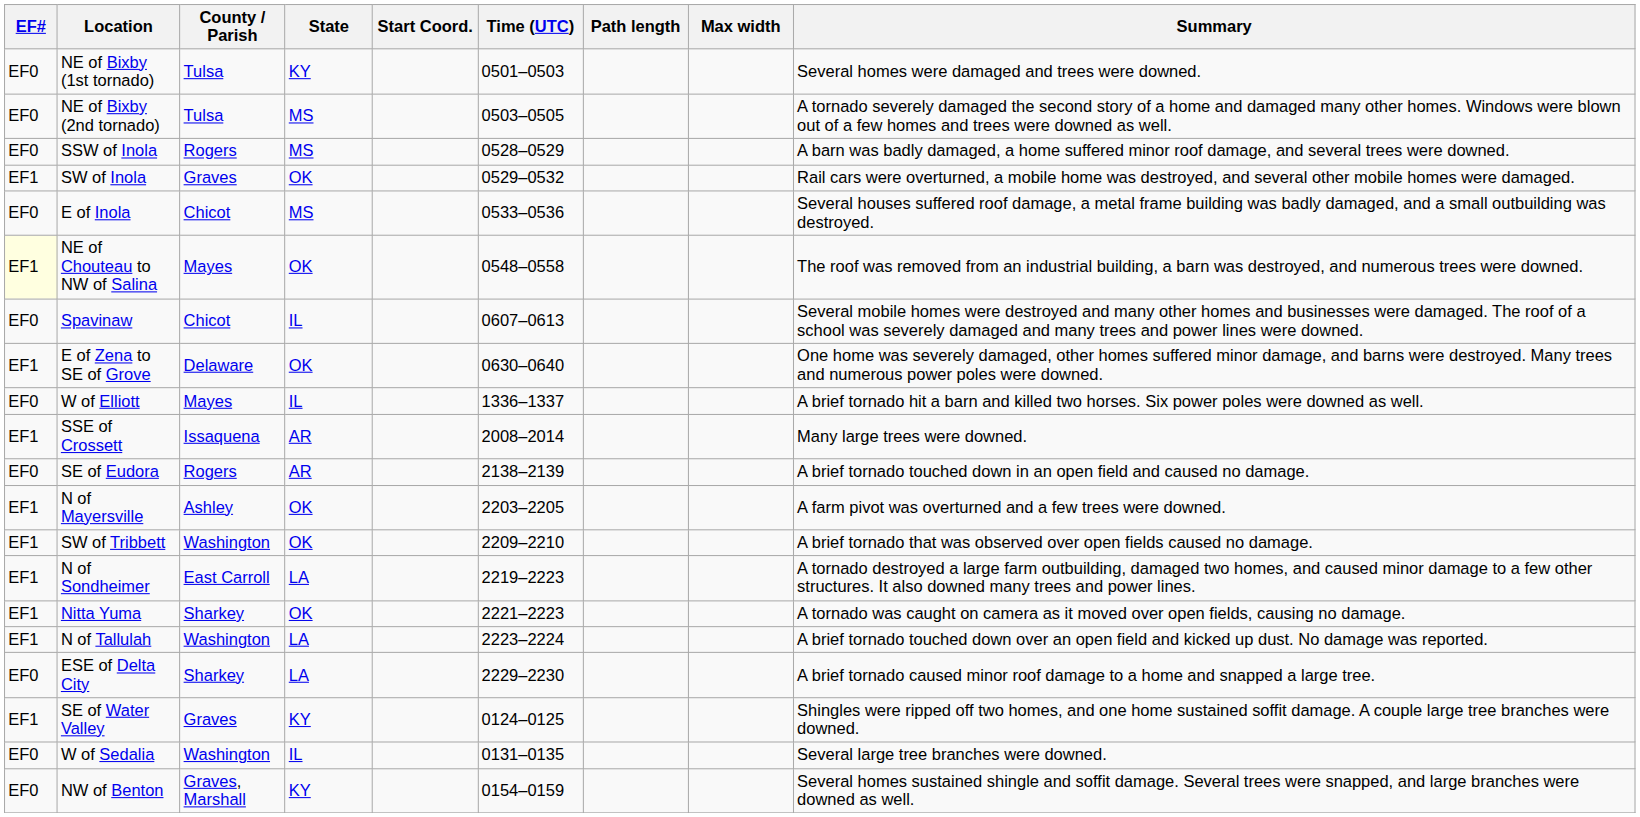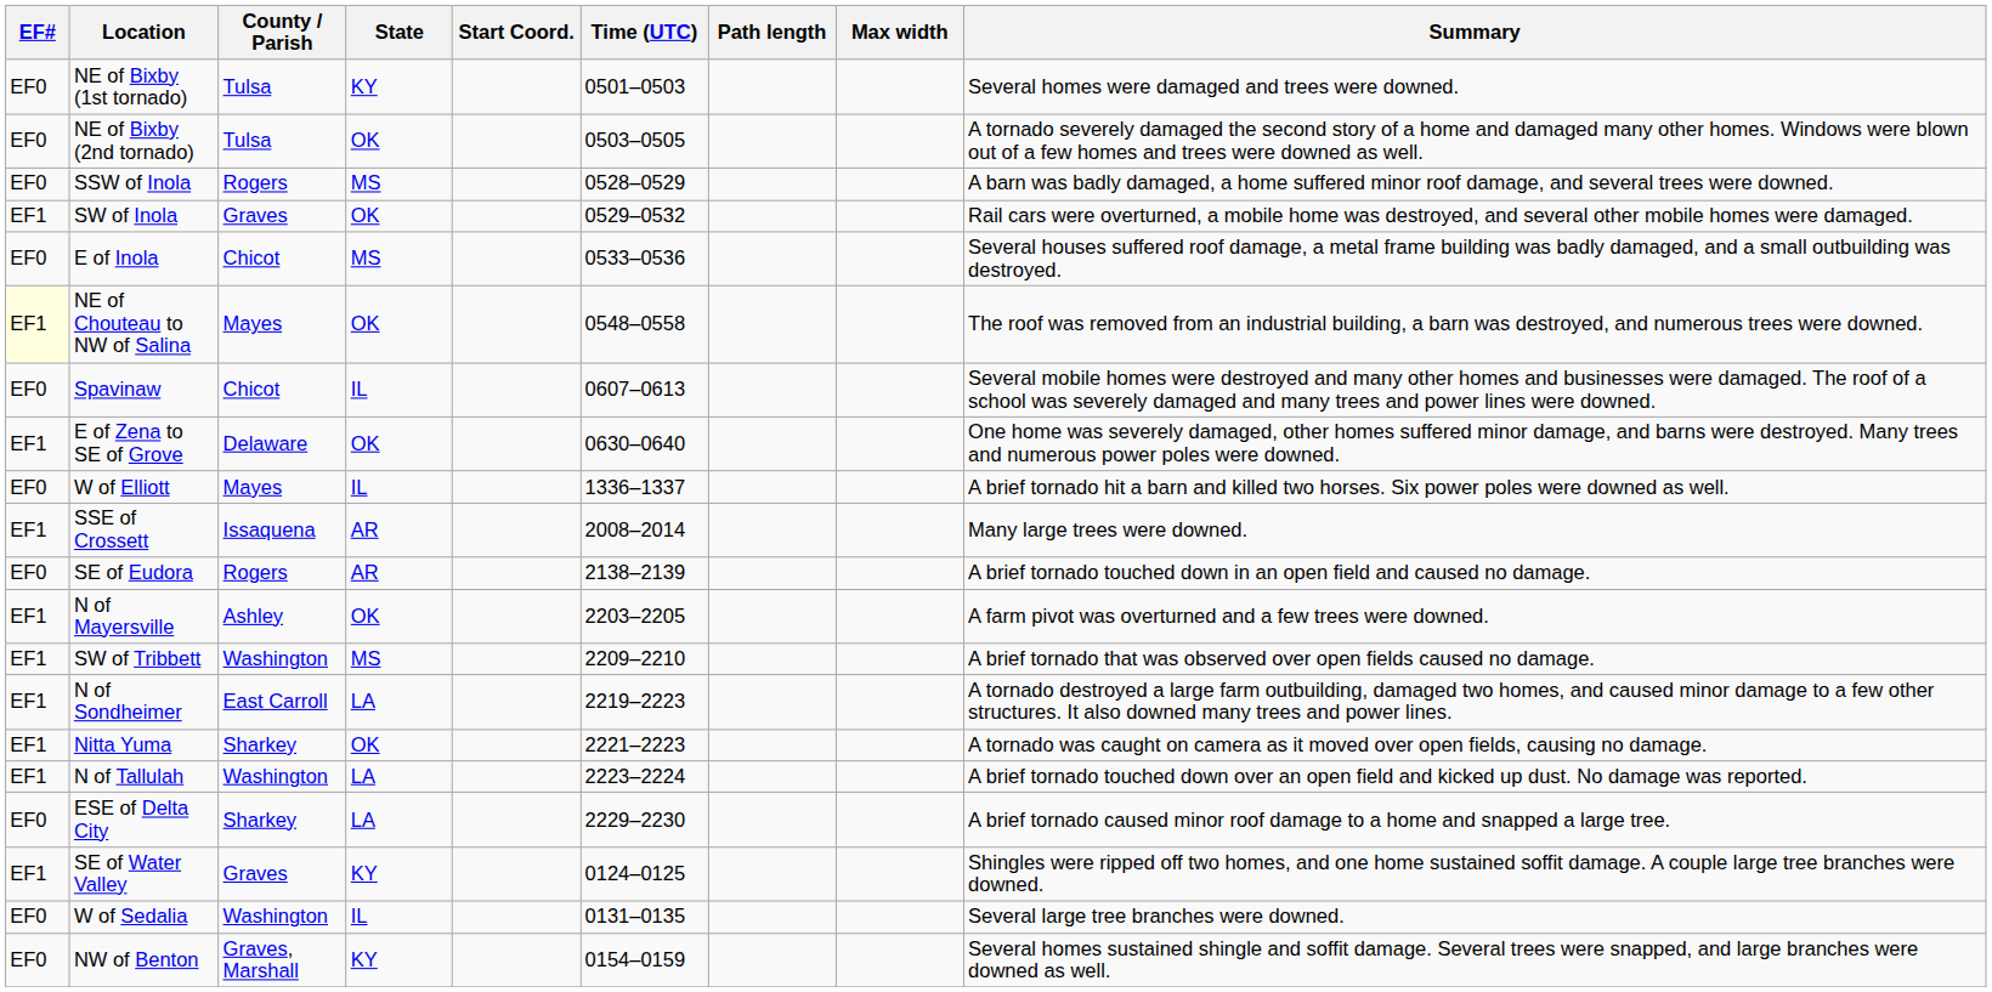NE of Bixby (2nd tornado) | State: MS -> OK
SW of Tribbett | State: OK -> MS
